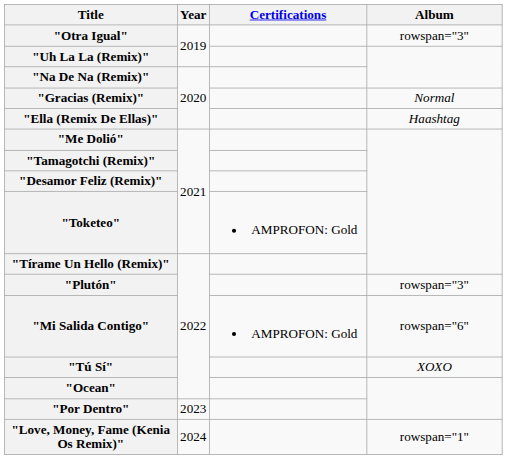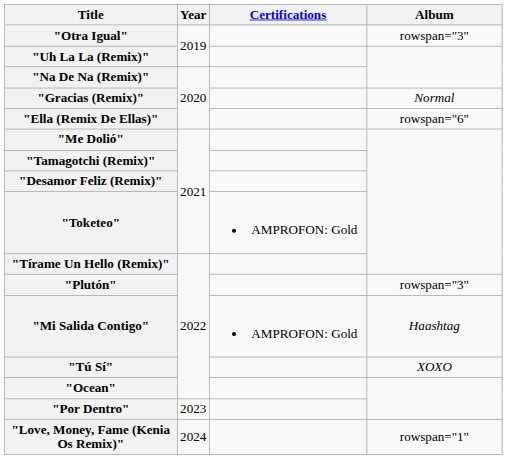"Ella (Remix De Ellas)" | Album: Haashtag -> rowspan="6"
"Mi Salida Contigo" | Album: rowspan="6" -> Haashtag
